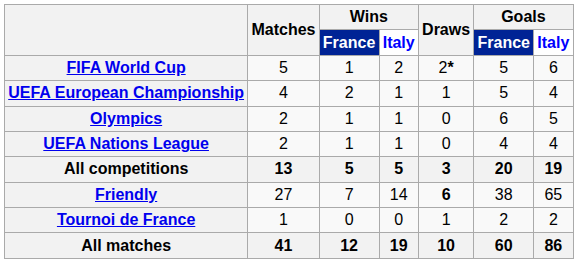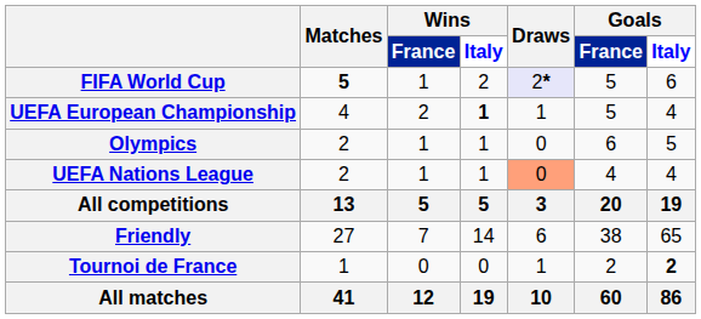FIFA World Cup | Matches: normal -> bold
FIFA World Cup | Draws: no background -> lavender background
UEFA European Championship | Wins / Italy: normal -> bold
UEFA Nations League | Draws: no background -> lightsalmon background
Friendly | Draws: bold -> normal
Tournoi de France | Goals / Italy: normal -> bold
